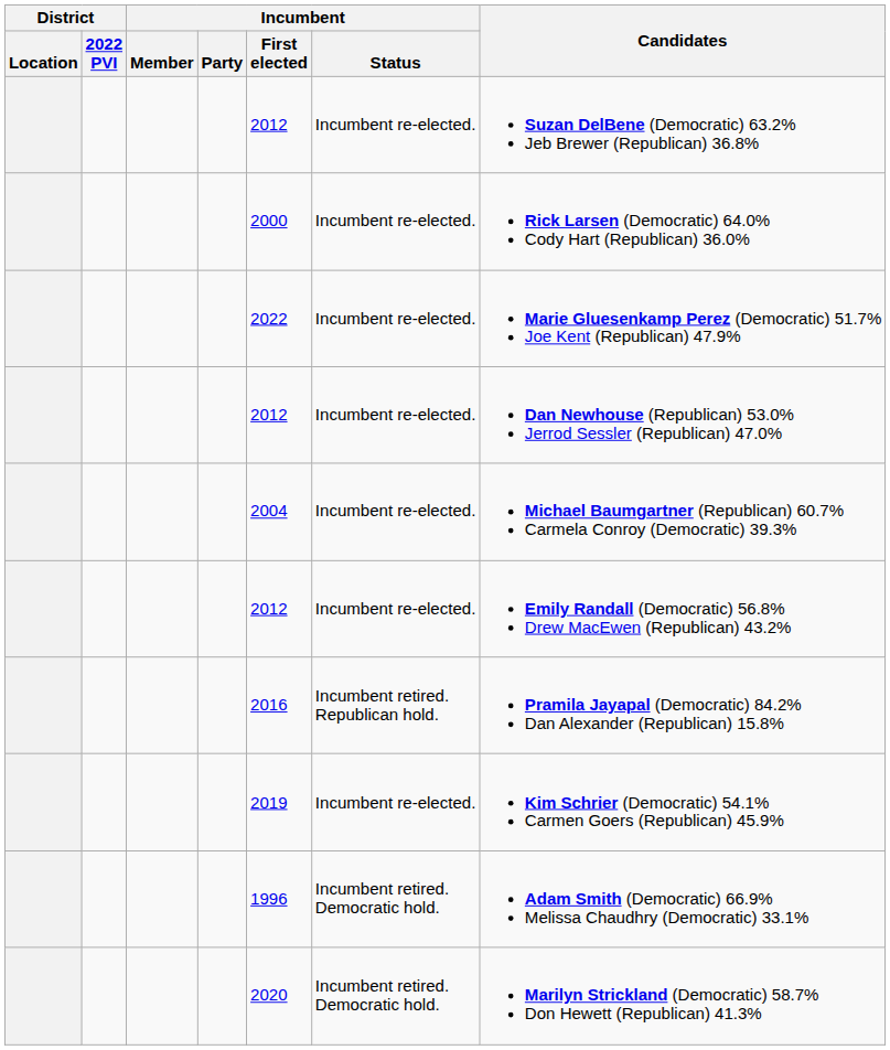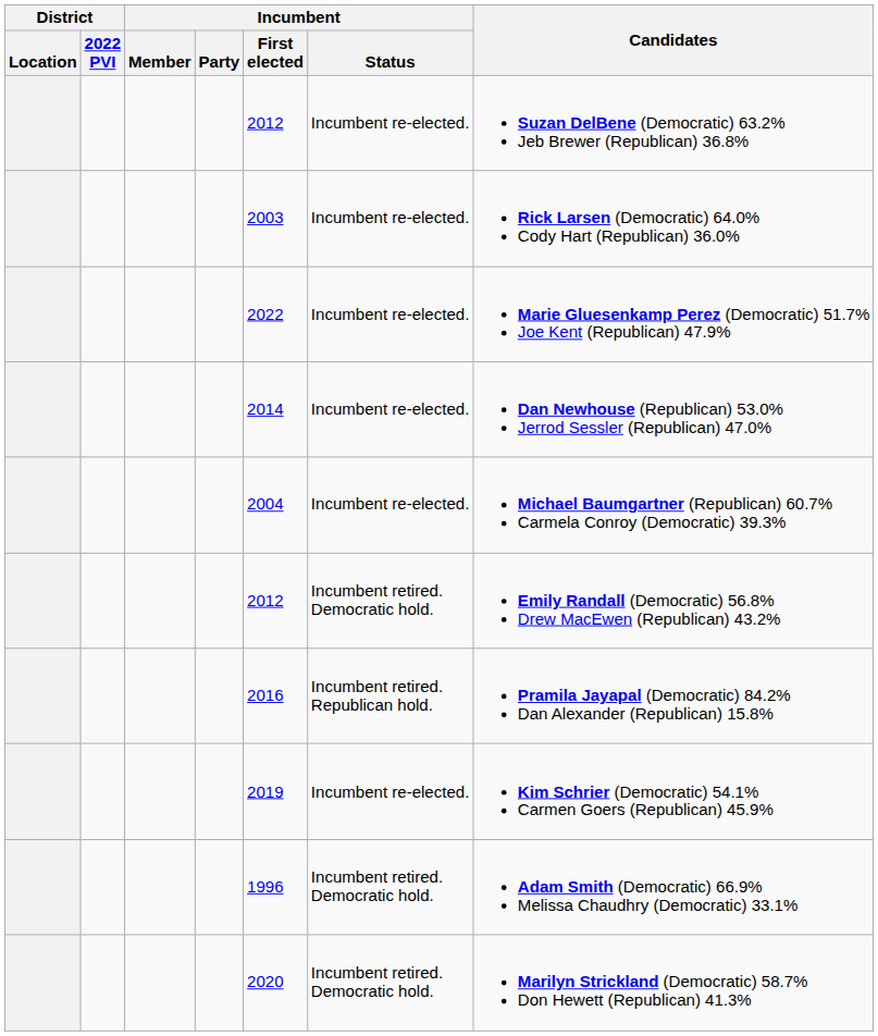row 4 | Incumbent / First elected: 2000 -> 2003
row 6 | Incumbent / First elected: 2012 -> 2014
row 8 | Incumbent / Status: Incumbent re-elected. -> Incumbent retired. Democratic hold.
